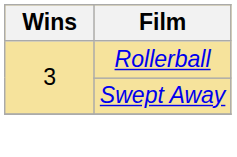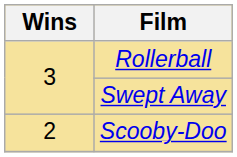+ row: 2 | Scooby-Doo
